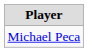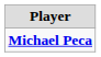row 2 | column 1: normal -> bold
